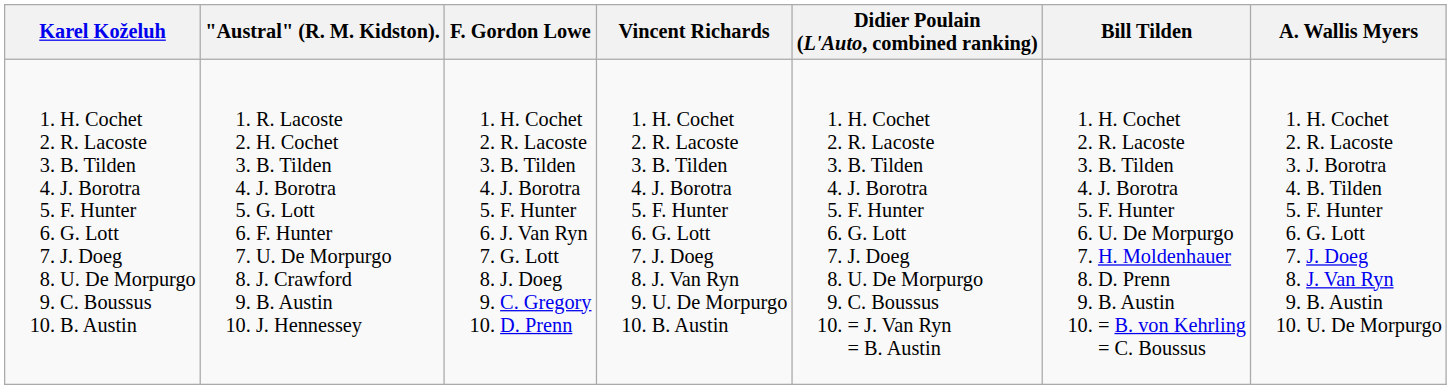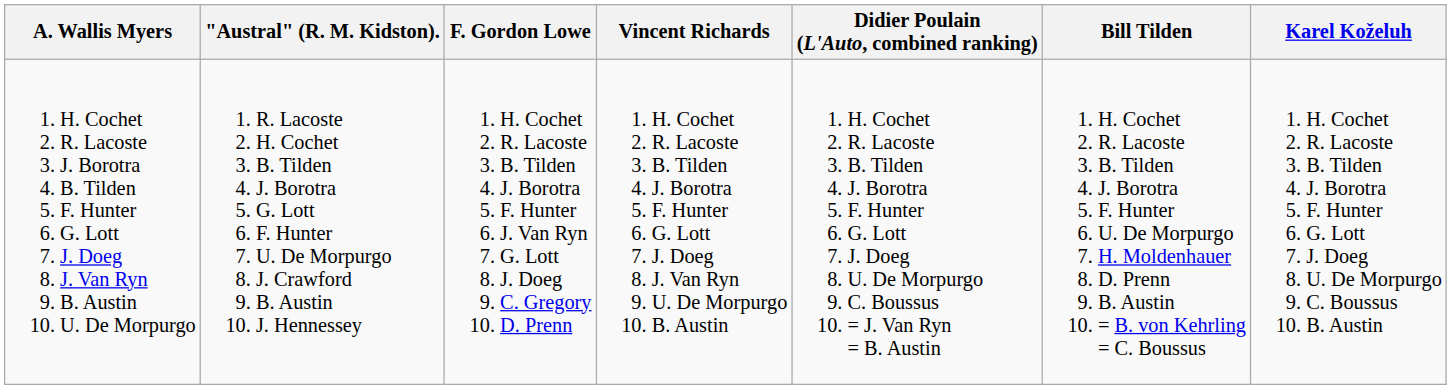columns swapped: A. Wallis Myers <-> Karel Koželuh
